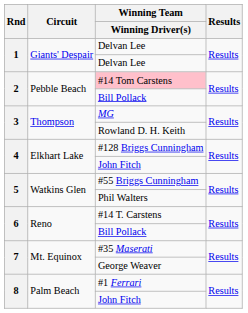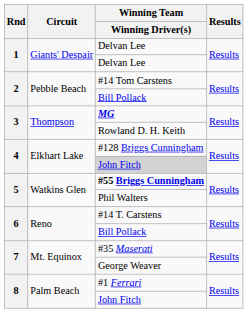#14 Tom Carstens | Winning Team / Winning Driver(s): pink background -> no background
MG | Winning Team / Winning Driver(s): normal -> bold
4 / John Fitch | Winning Team / Winning Driver(s): no background -> lightgrey background
#55 Briggs Cunningham | Winning Team / Winning Driver(s): normal -> bold
